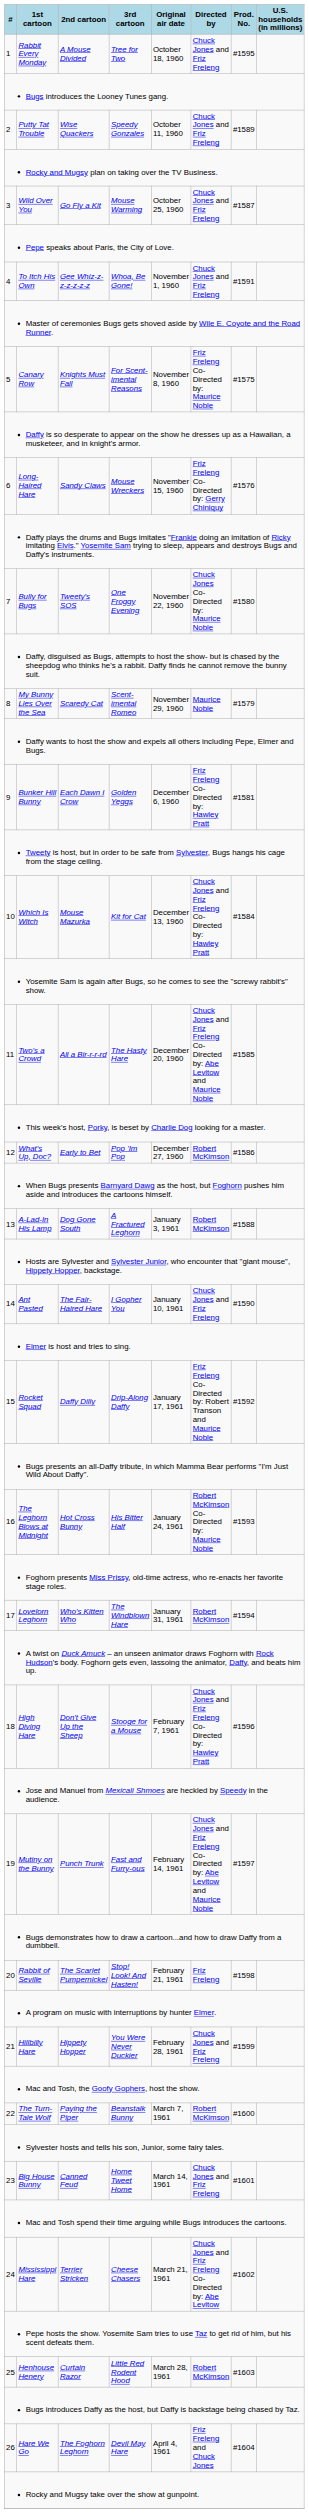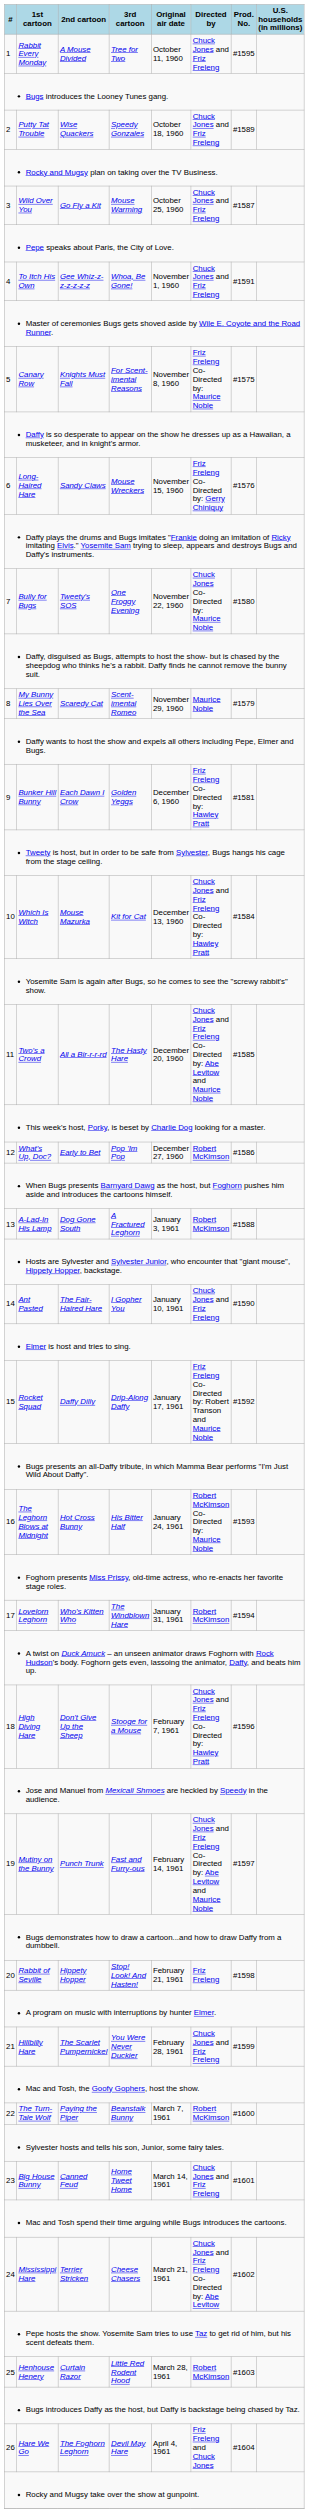1 | Original air date: October 18, 1960 -> October 11, 1960
2 | Original air date: October 11, 1960 -> October 18, 1960
20 | 2nd cartoon: The Scarlet Pumpernickel -> Hippety Hopper
21 | 2nd cartoon: Hippety Hopper -> The Scarlet Pumpernickel
